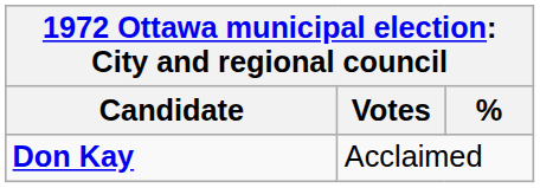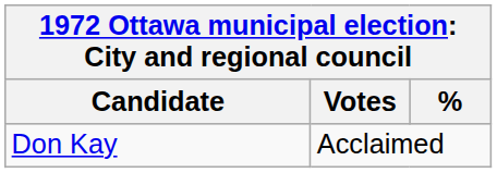Don Kay | Candidate: bold -> normal
